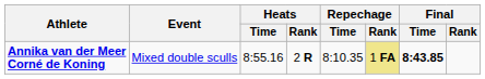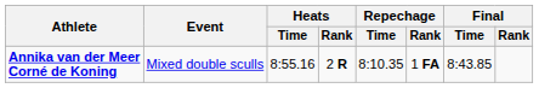Annika van der Meer Corné de Koning | Repechage / Rank: khaki background -> no background
Annika van der Meer Corné de Koning | Final / Time: bold -> normal
